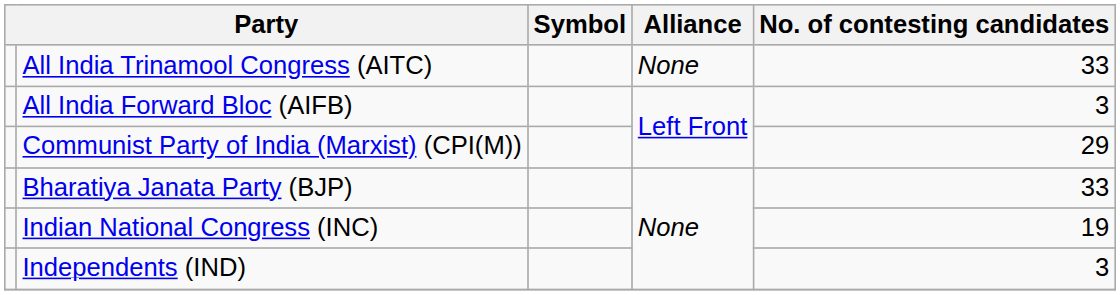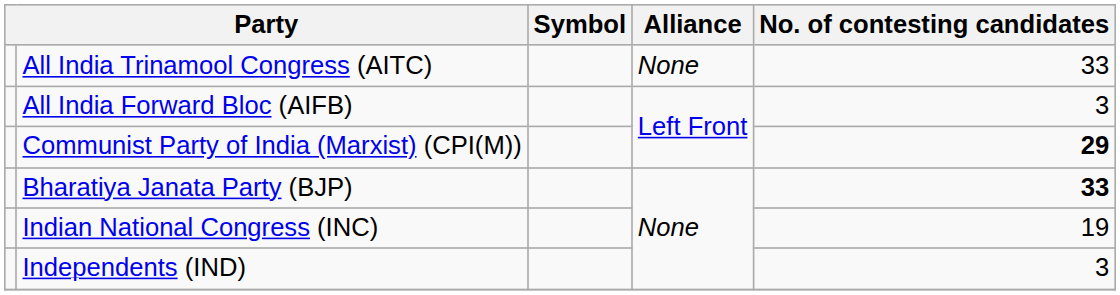Communist Party of India (Marxist) (CPI(M)) | No. of contesting candidates: normal -> bold
Bharatiya Janata Party (BJP) | No. of contesting candidates: normal -> bold
